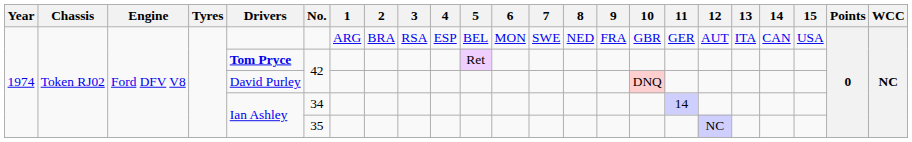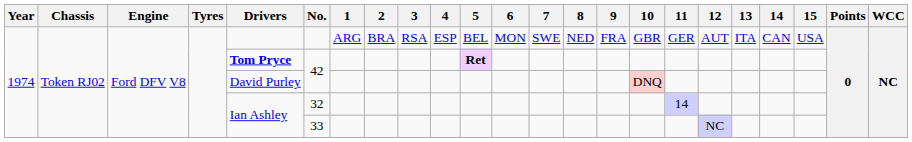row 3 | 5: normal -> bold
row 5 | No.: 34 -> 32
row 6 | No.: 35 -> 33
